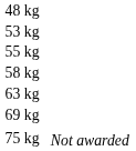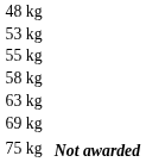75 kg / Not awarded | column 2: normal -> bold
